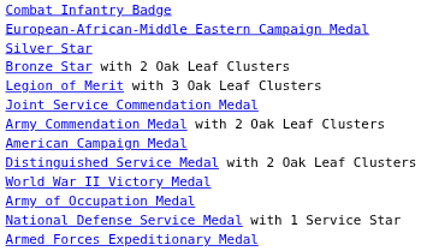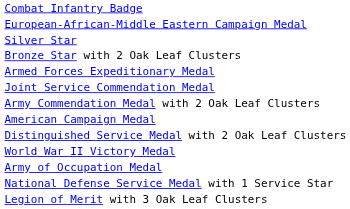row 5 | column 1: Legion of Merit with 3 Oak Leaf Clusters -> Armed Forces Expeditionary Medal
row 13 | column 1: Armed Forces Expeditionary Medal -> Legion of Merit with 3 Oak Leaf Clusters
